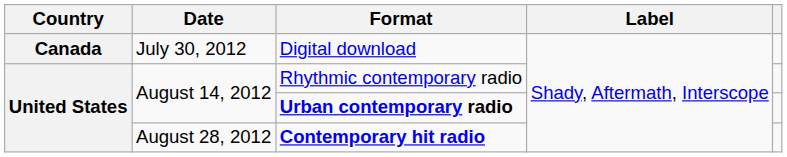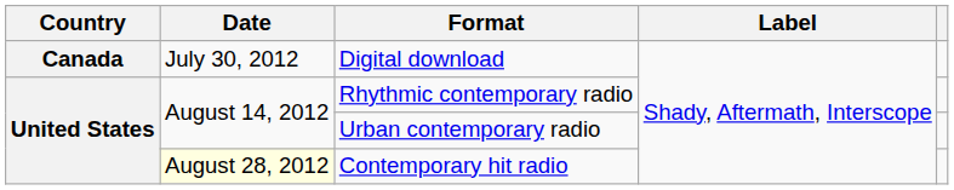Urban contemporary radio | Format: bold -> normal
Contemporary hit radio | Date: no background -> lightyellow background
Contemporary hit radio | Format: bold -> normal
